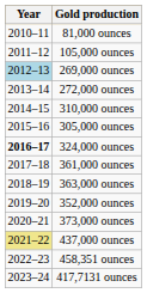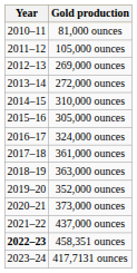269,000 ounces | Year: lightblue background -> no background
324,000 ounces | Year: bold -> normal
437,000 ounces | Year: khaki background -> no background
458,351 ounces | Year: normal -> bold
